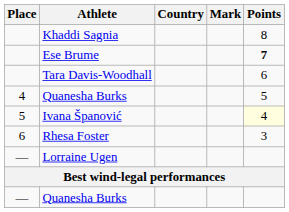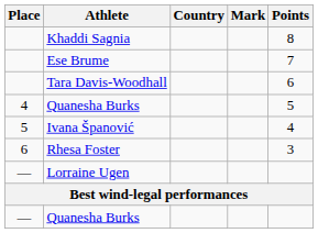Ese Brume | Points: bold -> normal
Ivana Španović | Points: lightyellow background -> no background
